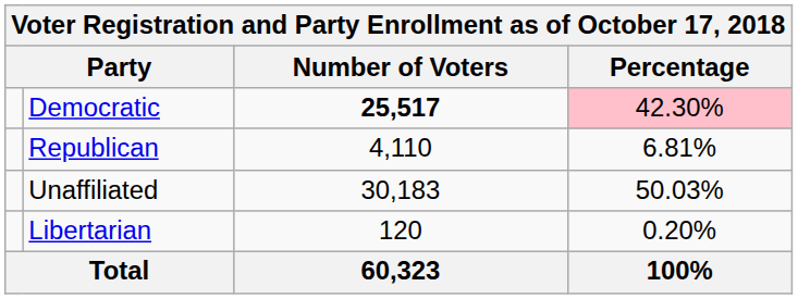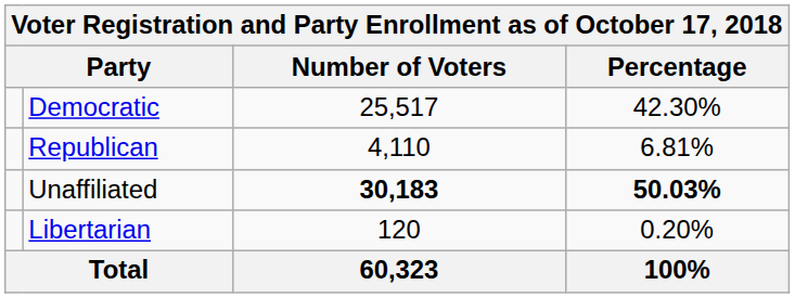Democratic | Number of Voters: bold -> normal
Democratic | Percentage: pink background -> no background
Unaffiliated | Number of Voters: normal -> bold
Unaffiliated | Percentage: normal -> bold
